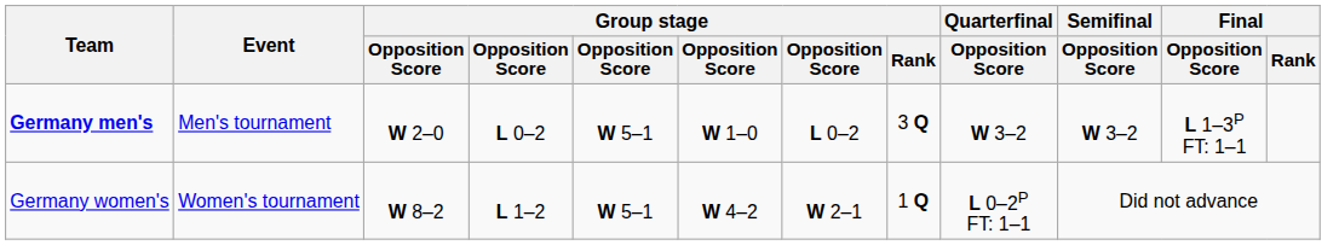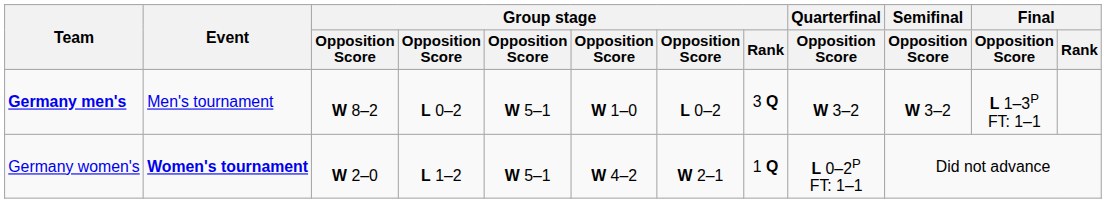Germany men's | column 3: W 2–0 -> W 8–2
Germany women's | Event: normal -> bold
Germany women's | column 3: W 8–2 -> W 2–0
